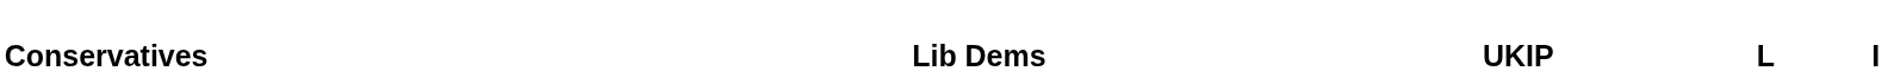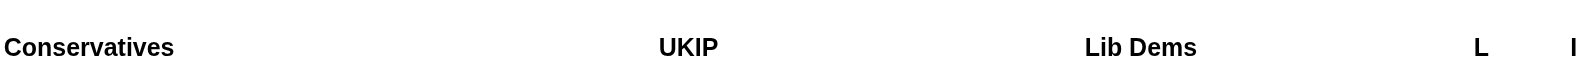columns swapped: 6 <-> 5
